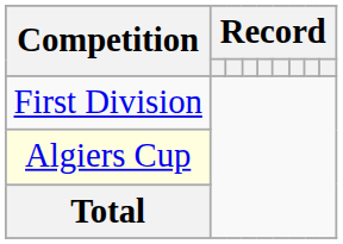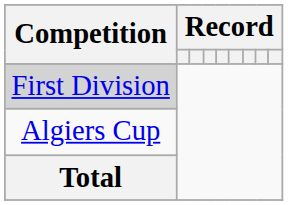First Division | Competition: no background -> lightgrey background
Algiers Cup | Competition: lightyellow background -> no background
